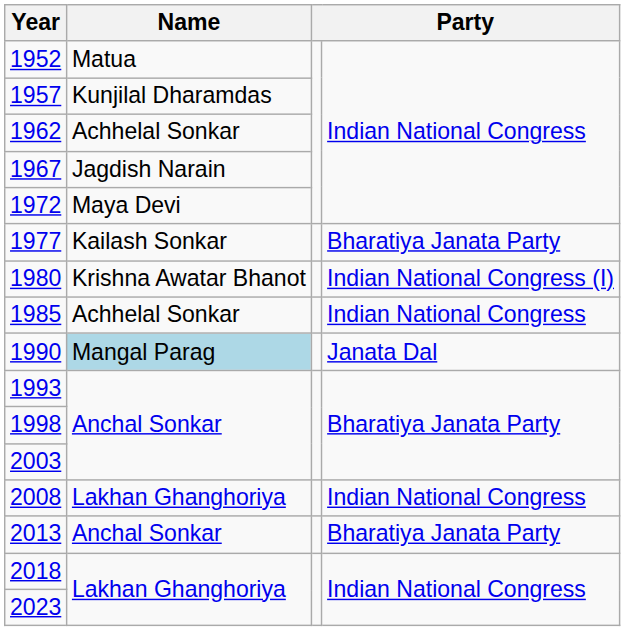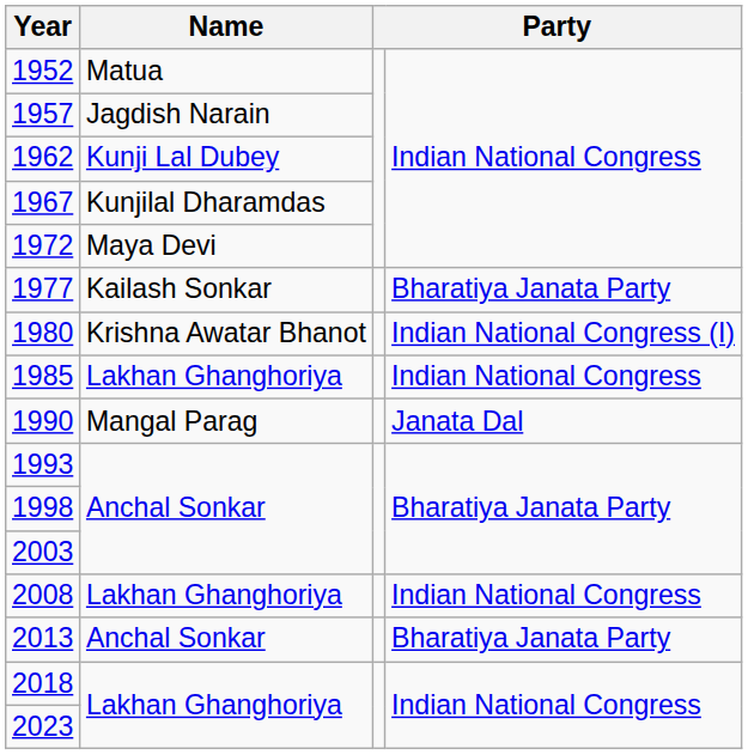1957 | Name: Kunjilal Dharamdas -> Jagdish Narain
1962 | Name: Achhelal Sonkar -> Kunji Lal Dubey
1967 | Name: Jagdish Narain -> Kunjilal Dharamdas
1985 | Name: Achhelal Sonkar -> Lakhan Ghanghoriya
1990 | Name: lightblue background -> no background
